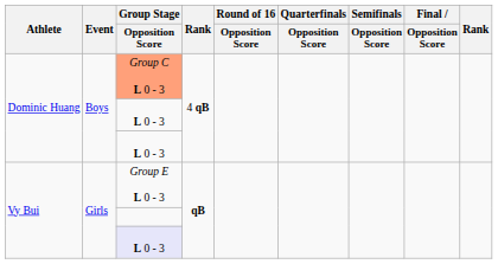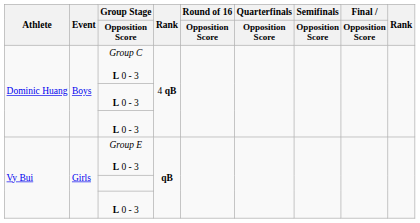Group C L 0 - 3 | Group Stage / Opposition Score: lightsalmon background -> no background
Vy Bui / L 0 - 3 | Group Stage / Opposition Score: lavender background -> no background
